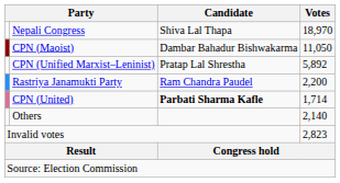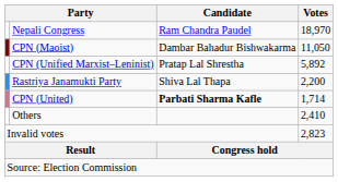Nepali Congress | Candidate: Shiva Lal Thapa -> Ram Chandra Paudel
Rastriya Janamukti Party | Candidate: Ram Chandra Paudel -> Shiva Lal Thapa
Others | Votes: 2,140 -> 2,410
